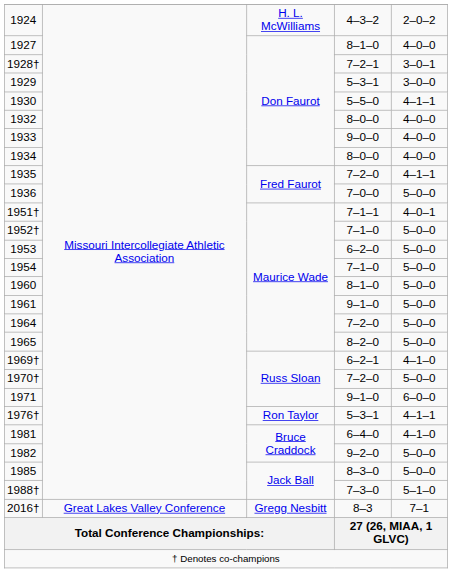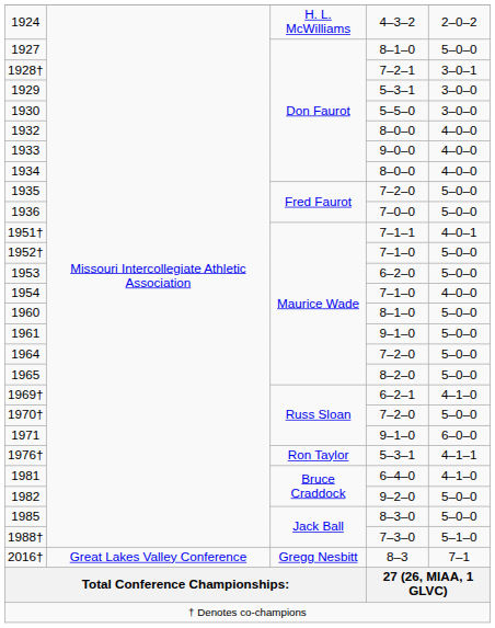1927 | column 5: 4–0–0 -> 5–0–0
1930 | column 5: 4–1–1 -> 3–0–0
1935 | column 5: 4–1–1 -> 5–0–0
1954 | column 5: 5–0–0 -> 4–0–0
